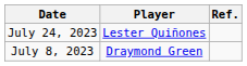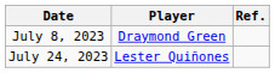rows swapped: July 8, 2023 <-> July 24, 2023
